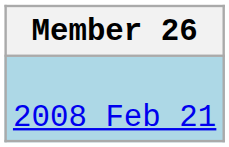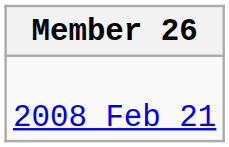row 2 | column 1: lightblue background -> no background
